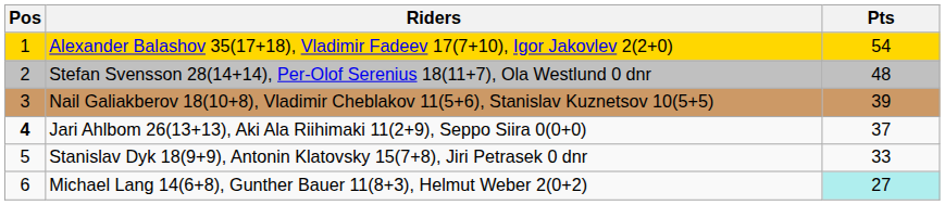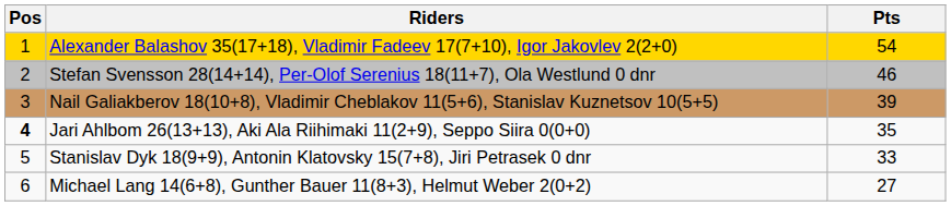row 3 | Pts: 48 -> 46
row 5 | Pts: 37 -> 35
row 7 | Pts: paleturquoise background -> no background
